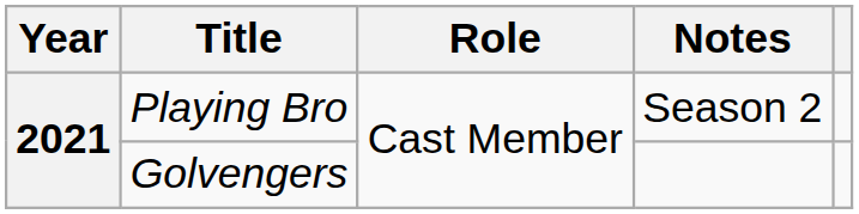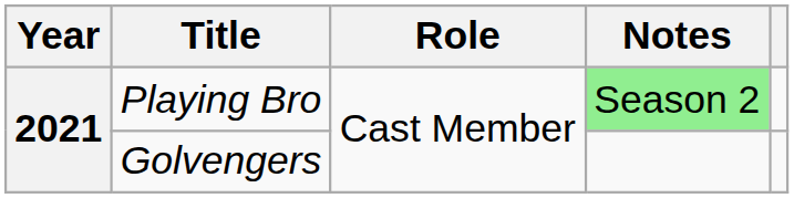Playing Bro | Notes: no background -> lightgreen background
